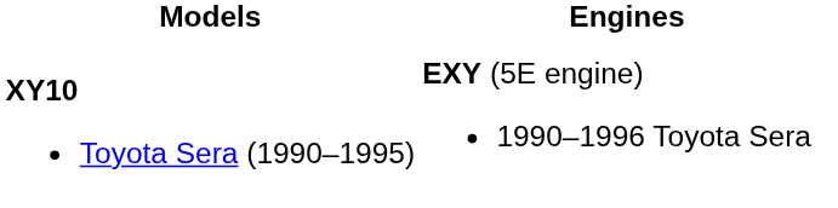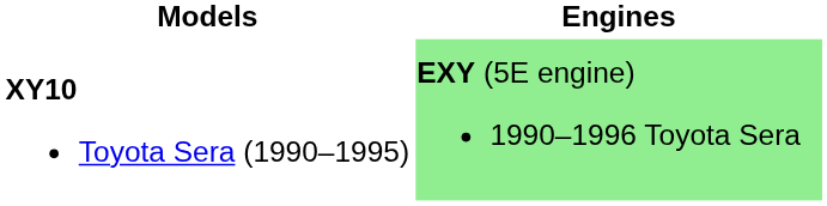XY10 Toyota Sera (1990–1995) | Engines: no background -> lightgreen background
